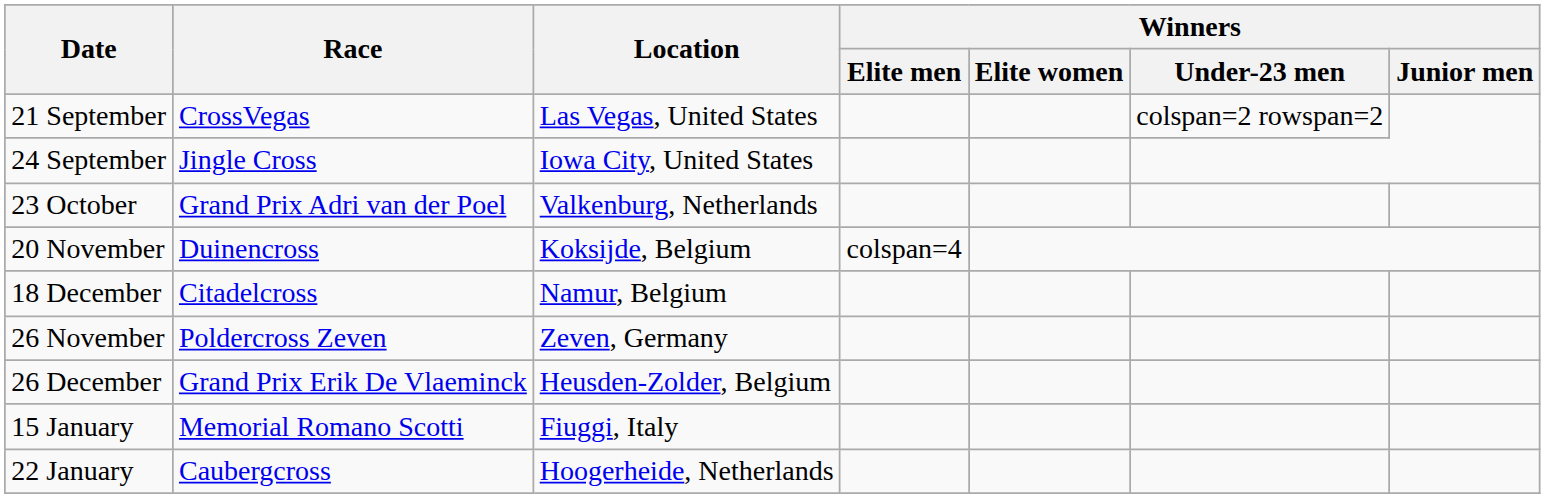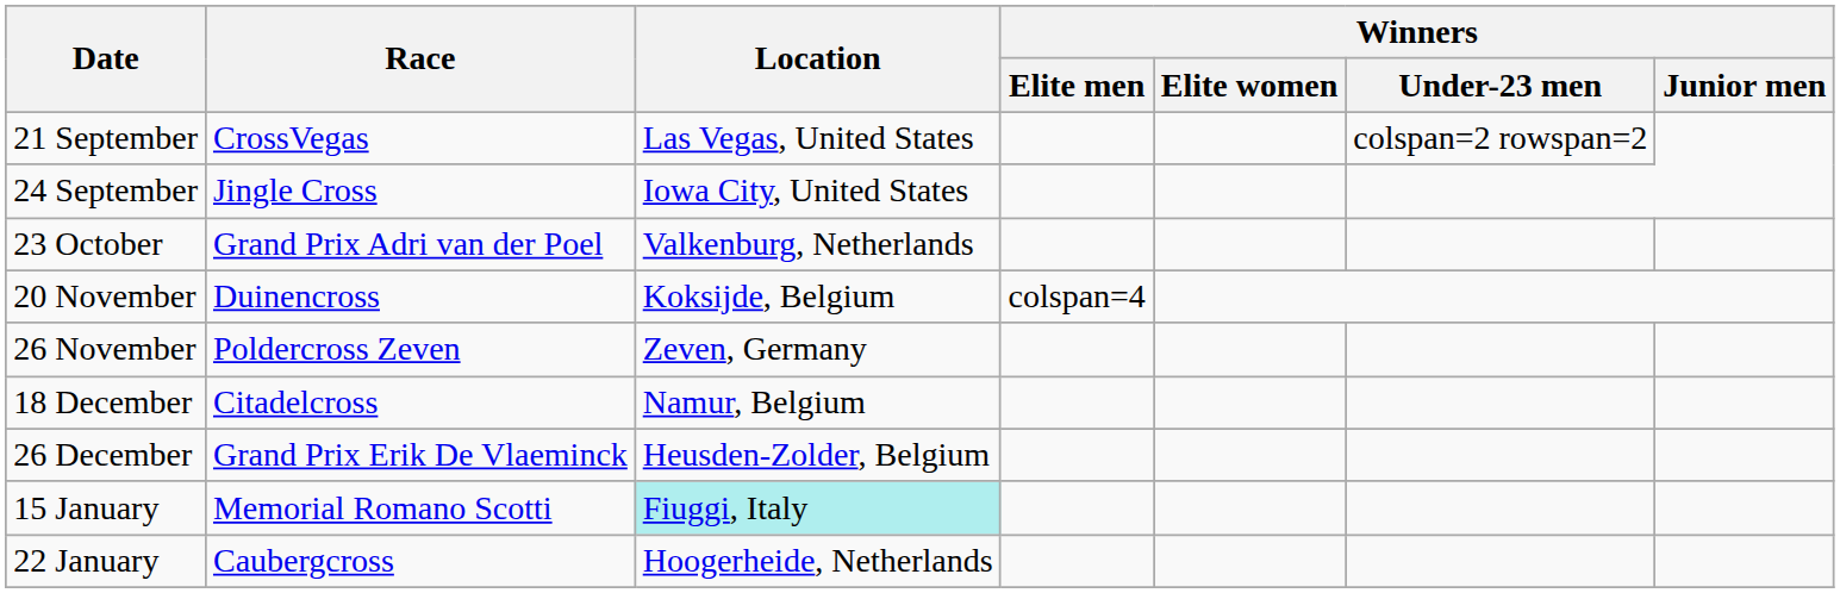rows swapped: 26 November <-> 18 December
15 January | Location: no background -> paleturquoise background
